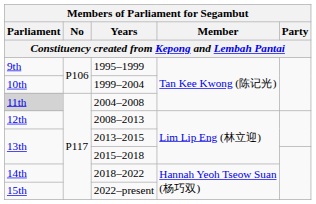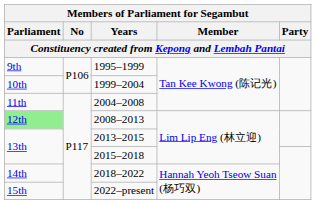2004–2008 | Parliament: lightgrey background -> no background
2008–2013 | Parliament: no background -> lightgreen background
